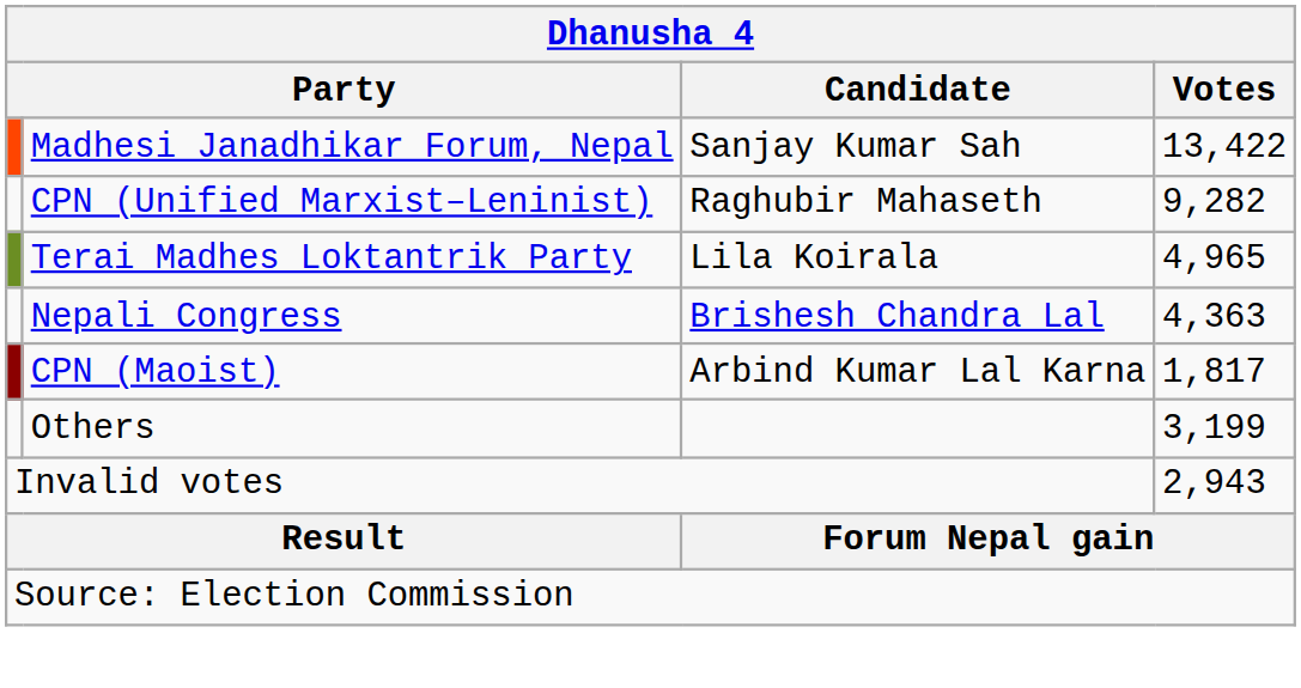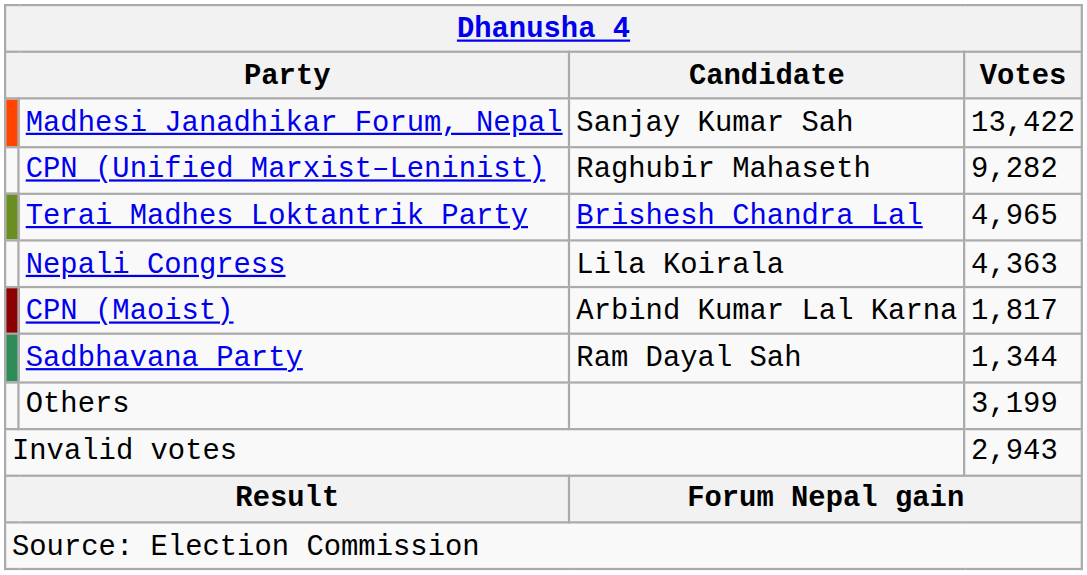Terai Madhes Loktantrik Party | Candidate: Lila Koirala -> Brishesh Chandra Lal
Nepali Congress | Candidate: Brishesh Chandra Lal -> Lila Koirala
+ row: Sadbhavana Party | Ram Dayal Sah | 1,344
